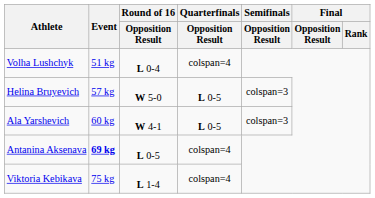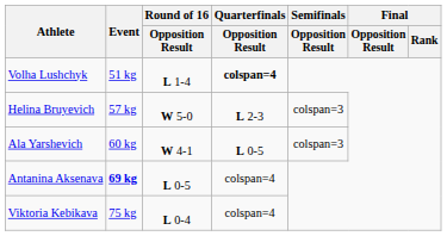Volha Lushchyk | Round of 16 / Opposition Result: L 0-4 -> L 1-4
Volha Lushchyk | Quarterfinals / Opposition Result: normal -> bold
Helina Bruyevich | Quarterfinals / Opposition Result: L 0-5 -> L 2-3
Viktoria Kebikava | Round of 16 / Opposition Result: L 1-4 -> L 0-4
